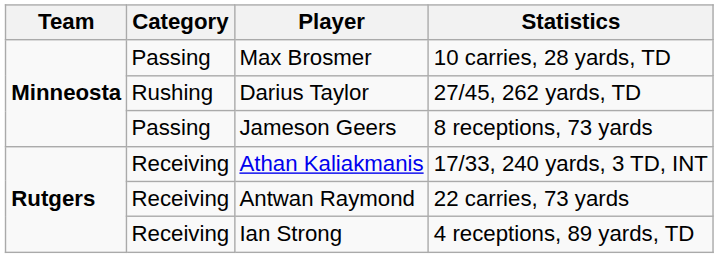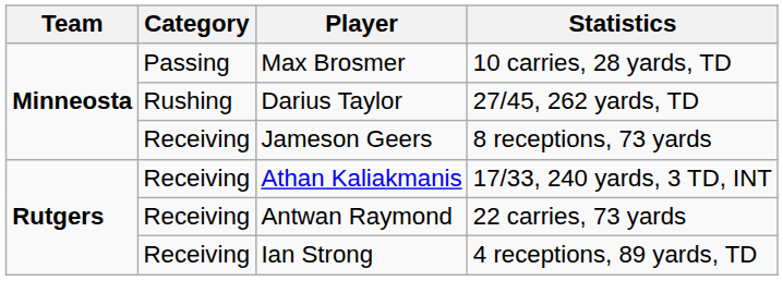Jameson Geers | Category: Passing -> Receiving
